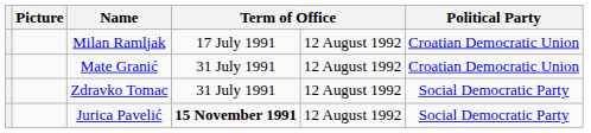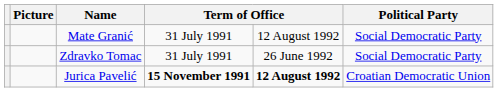- row: Milan Ramljak | 17 July 1991 | 12 August 1992 | Croatian Democratic Union
Mate Granić | Political Party: Croatian Democratic Union -> Social Democratic Party
Zdravko Tomac | column 5: 12 August 1992 -> 26 June 1992
Jurica Pavelić | column 5: normal -> bold
Jurica Pavelić | Political Party: Social Democratic Party -> Croatian Democratic Union
